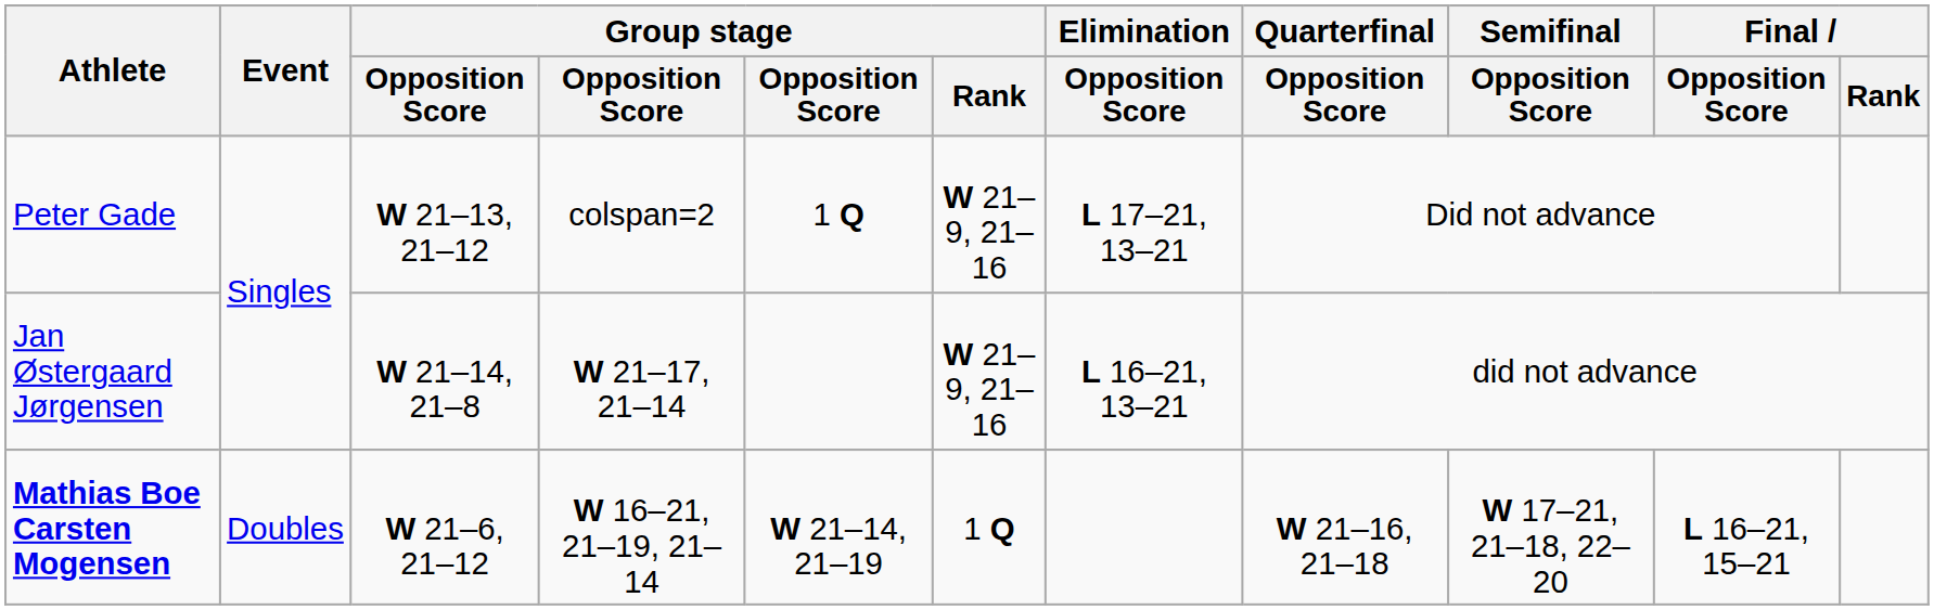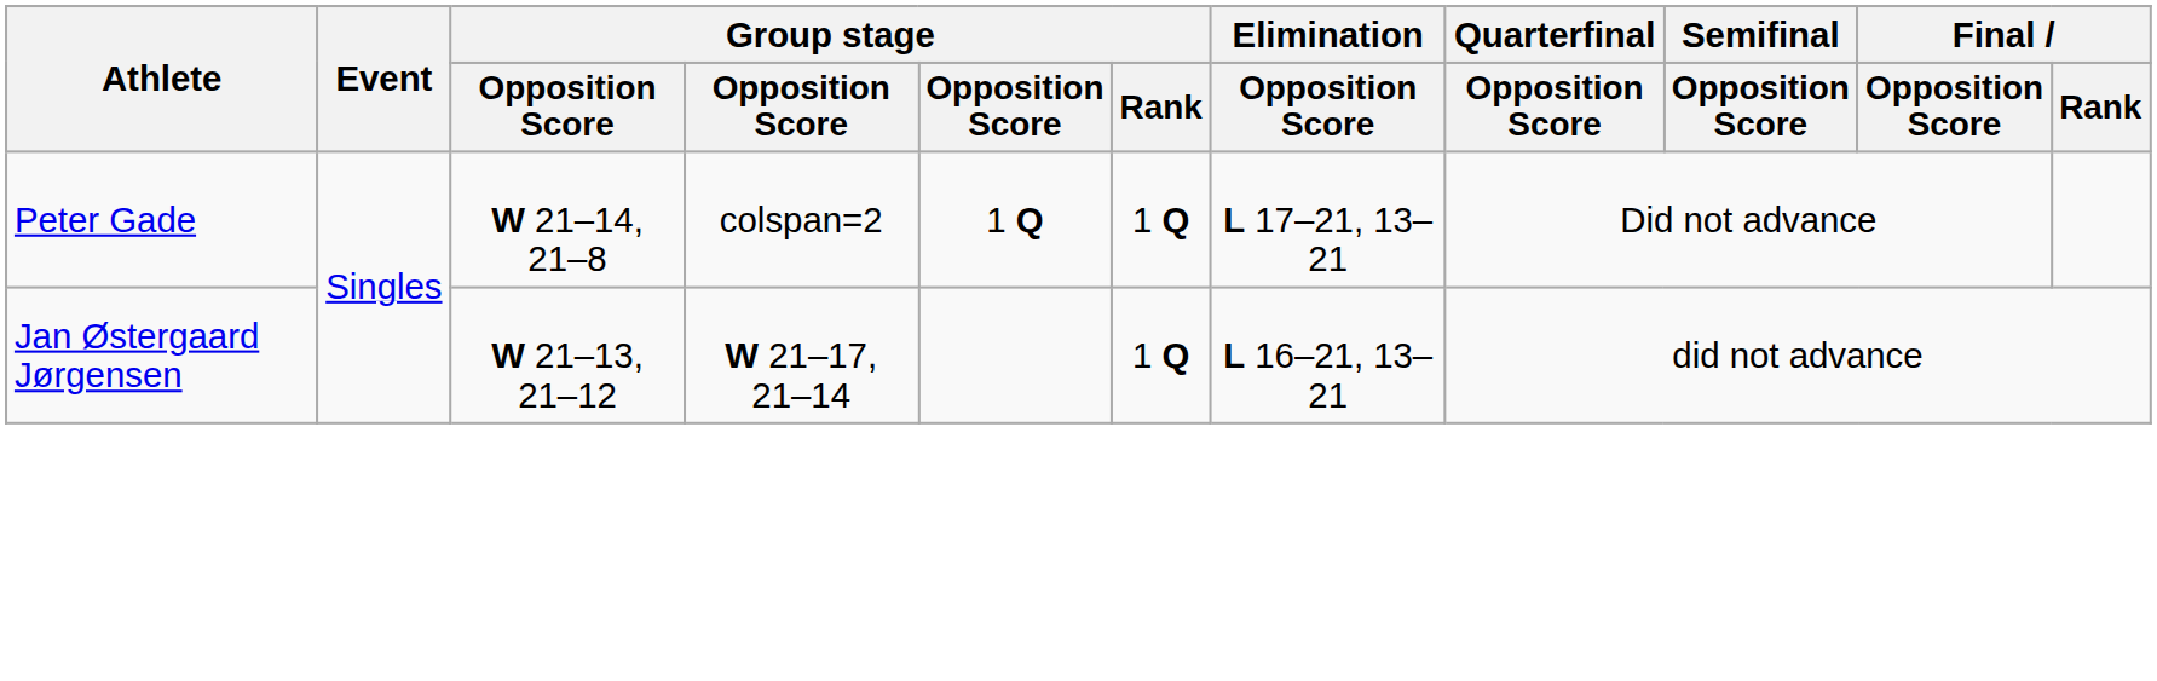Peter Gade | column 3: W 21–13, 21–12 -> W 21–14, 21–8
Peter Gade | Group stage / Rank: W 21–9, 21–16 -> 1 Q
Jan Østergaard Jørgensen | column 3: W 21–14, 21–8 -> W 21–13, 21–12
Jan Østergaard Jørgensen | Group stage / Rank: W 21–9, 21–16 -> 1 Q
- row: Mathias Boe Carsten Mogensen | Doubles | W 21–6, 21–12 | W 16–21, 21–19, 21–14 | W 21–14, 21–19 | 1 Q | W 21–16, 21–18 | W 17–21, 21–18, 22–20 | L 16–21, 15–21
